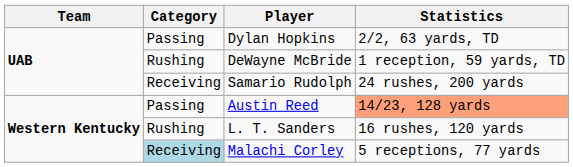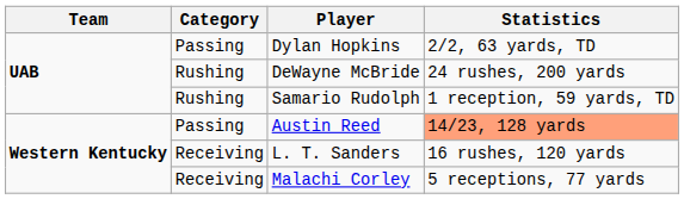DeWayne McBride | Statistics: 1 reception, 59 yards, TD -> 24 rushes, 200 yards
Samario Rudolph | Category: Receiving -> Rushing
Samario Rudolph | Statistics: 24 rushes, 200 yards -> 1 reception, 59 yards, TD
L. T. Sanders | Category: Rushing -> Receiving
Malachi Corley | Category: lightblue background -> no background
